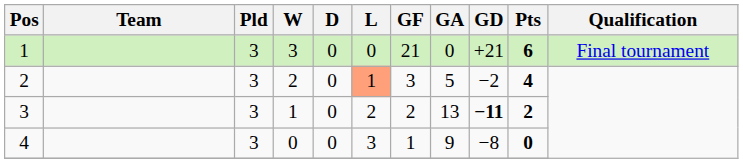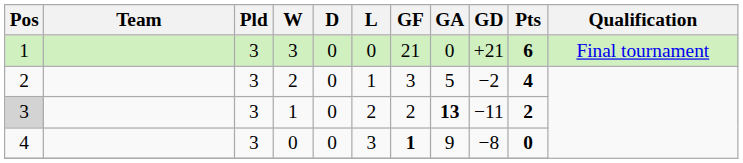row 3 | L: lightsalmon background -> no background
row 4 | Pos: no background -> lightgrey background
row 4 | GA: normal -> bold
row 4 | GD: bold -> normal
row 5 | GF: normal -> bold
